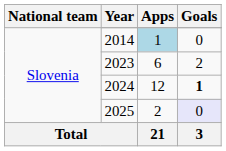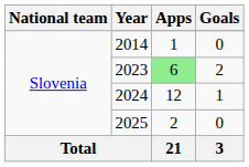2014 | Apps: lightblue background -> no background
2023 | Apps: no background -> lightgreen background
2024 | Goals: bold -> normal
2025 | Goals: lavender background -> no background
